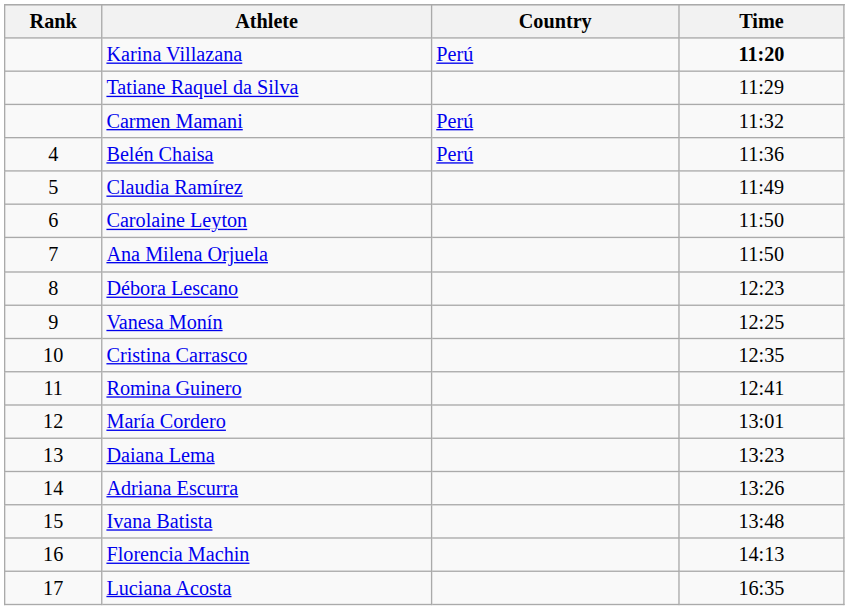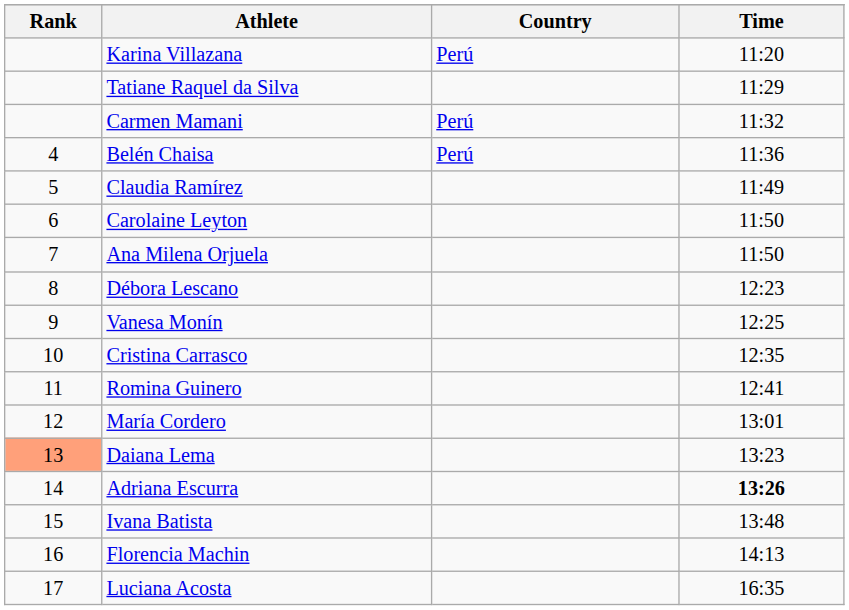Karina Villazana | Time: bold -> normal
Daiana Lema | Rank: no background -> lightsalmon background
Adriana Escurra | Time: normal -> bold
